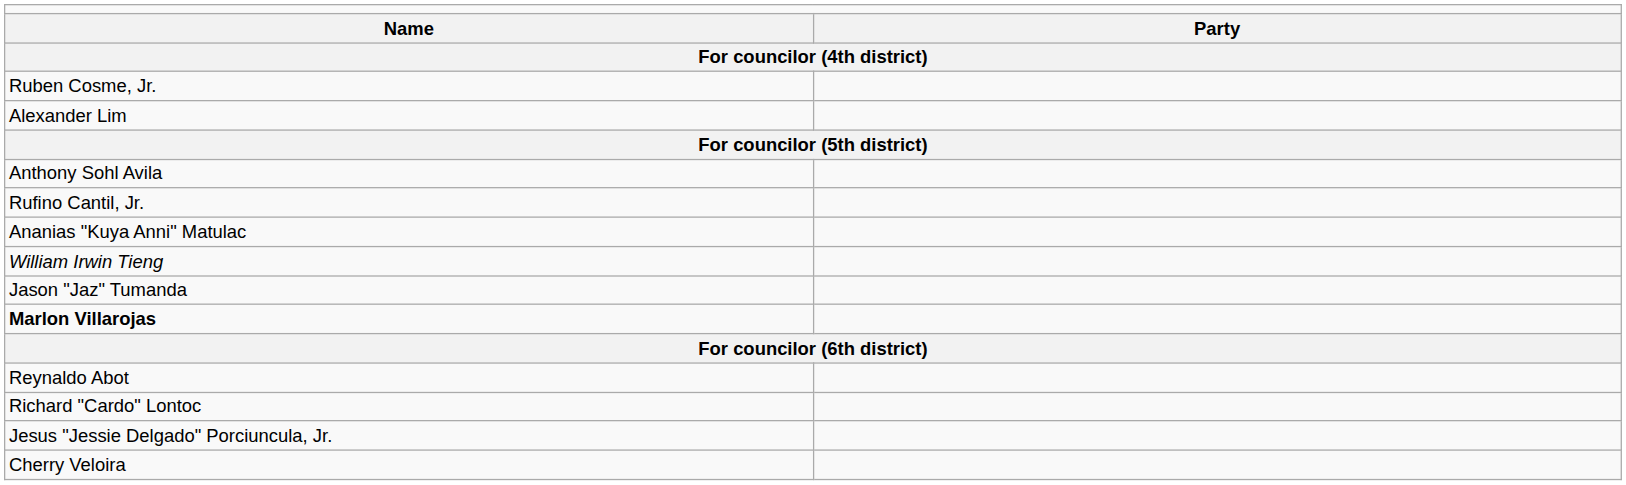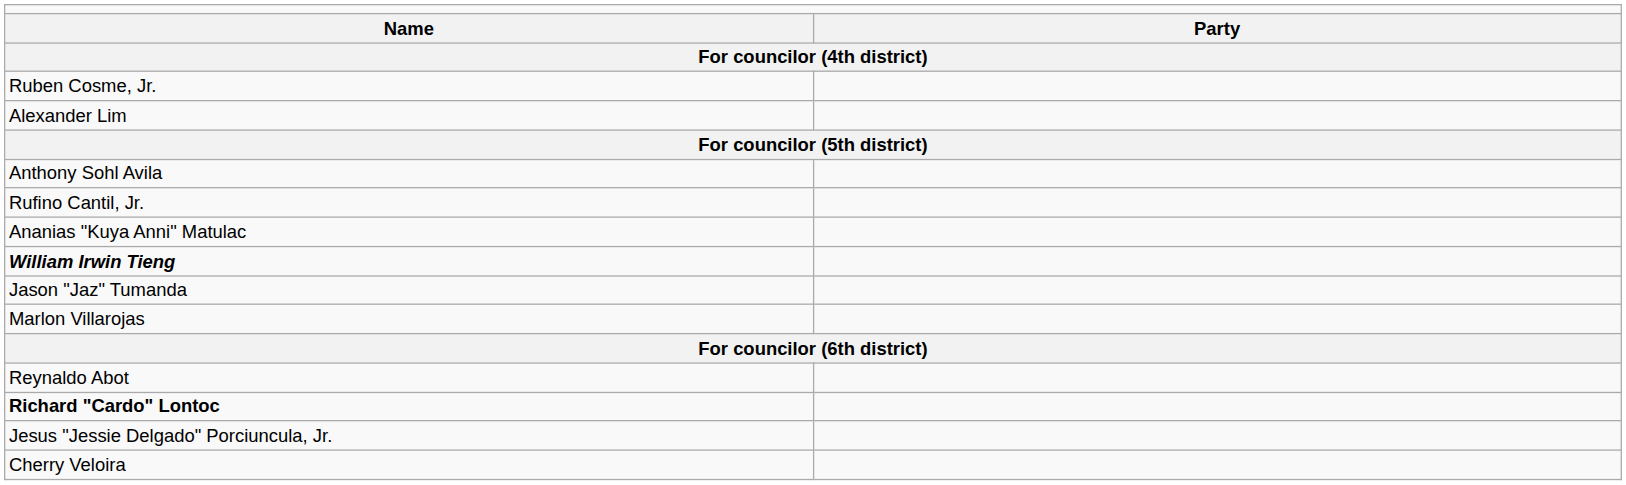William Irwin Tieng | column 1: normal -> bold
Marlon Villarojas | column 1: bold -> normal
Richard "Cardo" Lontoc | column 1: normal -> bold
